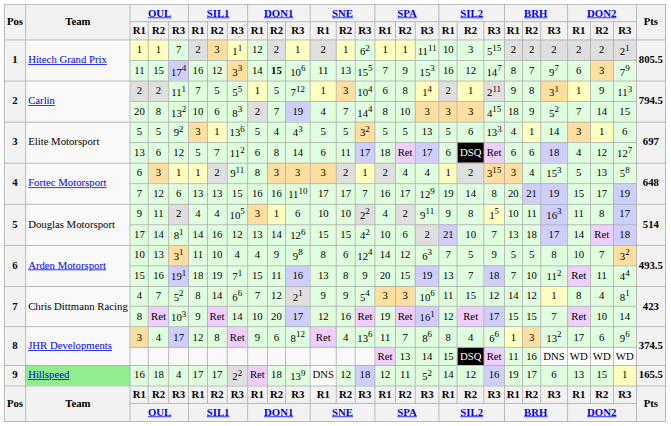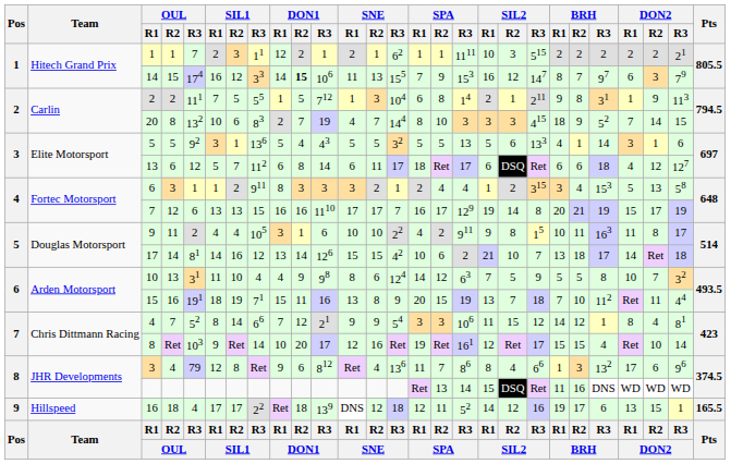row 4 | OUL / R1: 11 -> 14
row 16 | BRH / R3: 7 -> 4
row 17 | OUL / R3: 17 -> 79
row 19 | Team: lightgreen background -> no background
